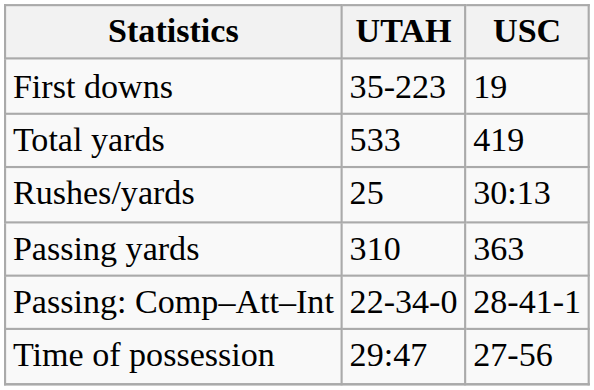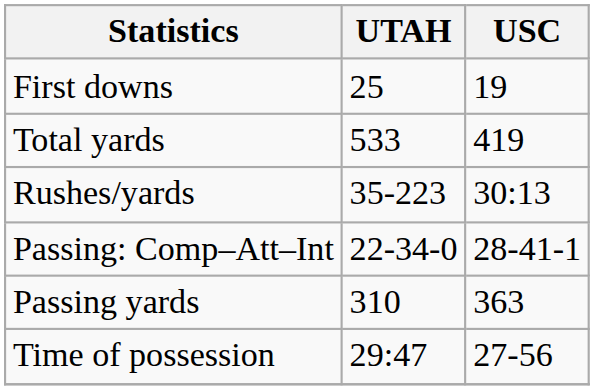First downs | UTAH: 35-223 -> 25
Rushes/yards | UTAH: 25 -> 35-223
rows swapped: Passing yards <-> Passing: Comp–Att–Int
